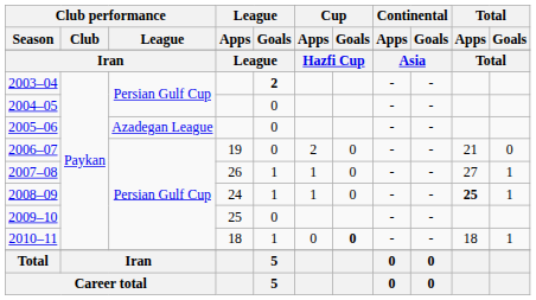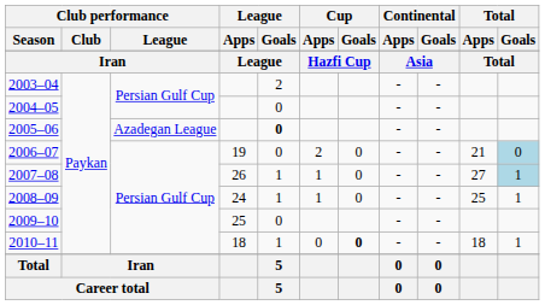2003–04 | League / Goals: bold -> normal
2005–06 | League / Goals: normal -> bold
2006–07 | Total / Goals: no background -> lightblue background
2007–08 | Total / Goals: no background -> lightblue background
2008–09 | Total / Apps: bold -> normal
